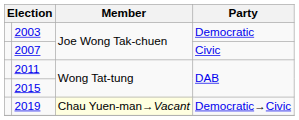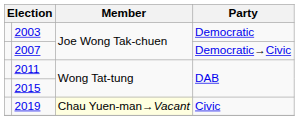2007 | Party: Civic -> Democratic→Civic
2019 | Party: Democratic→Civic -> Civic
